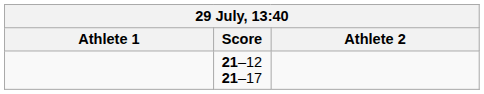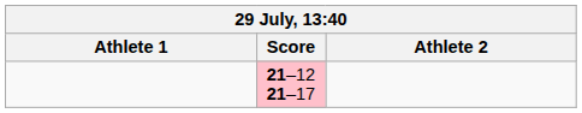row 3 | Score: no background -> pink background
